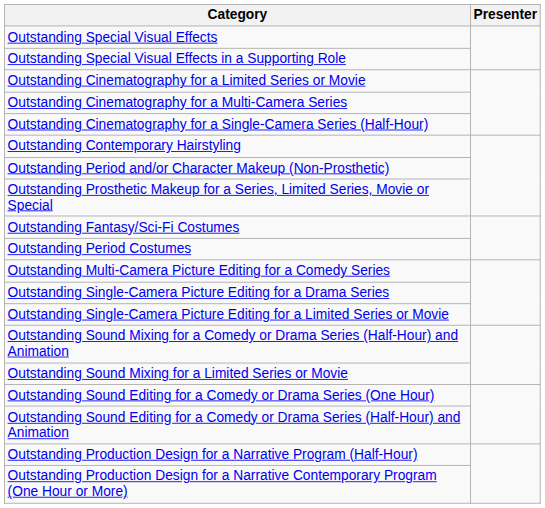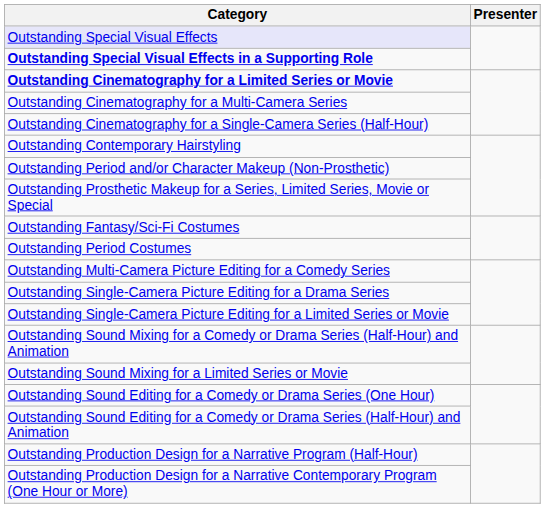Outstanding Special Visual Effects | Category: no background -> lavender background
Outstanding Special Visual Effects in a Supporting Role | Category: normal -> bold
Outstanding Cinematography for a Limited Series or Movie | Category: normal -> bold
